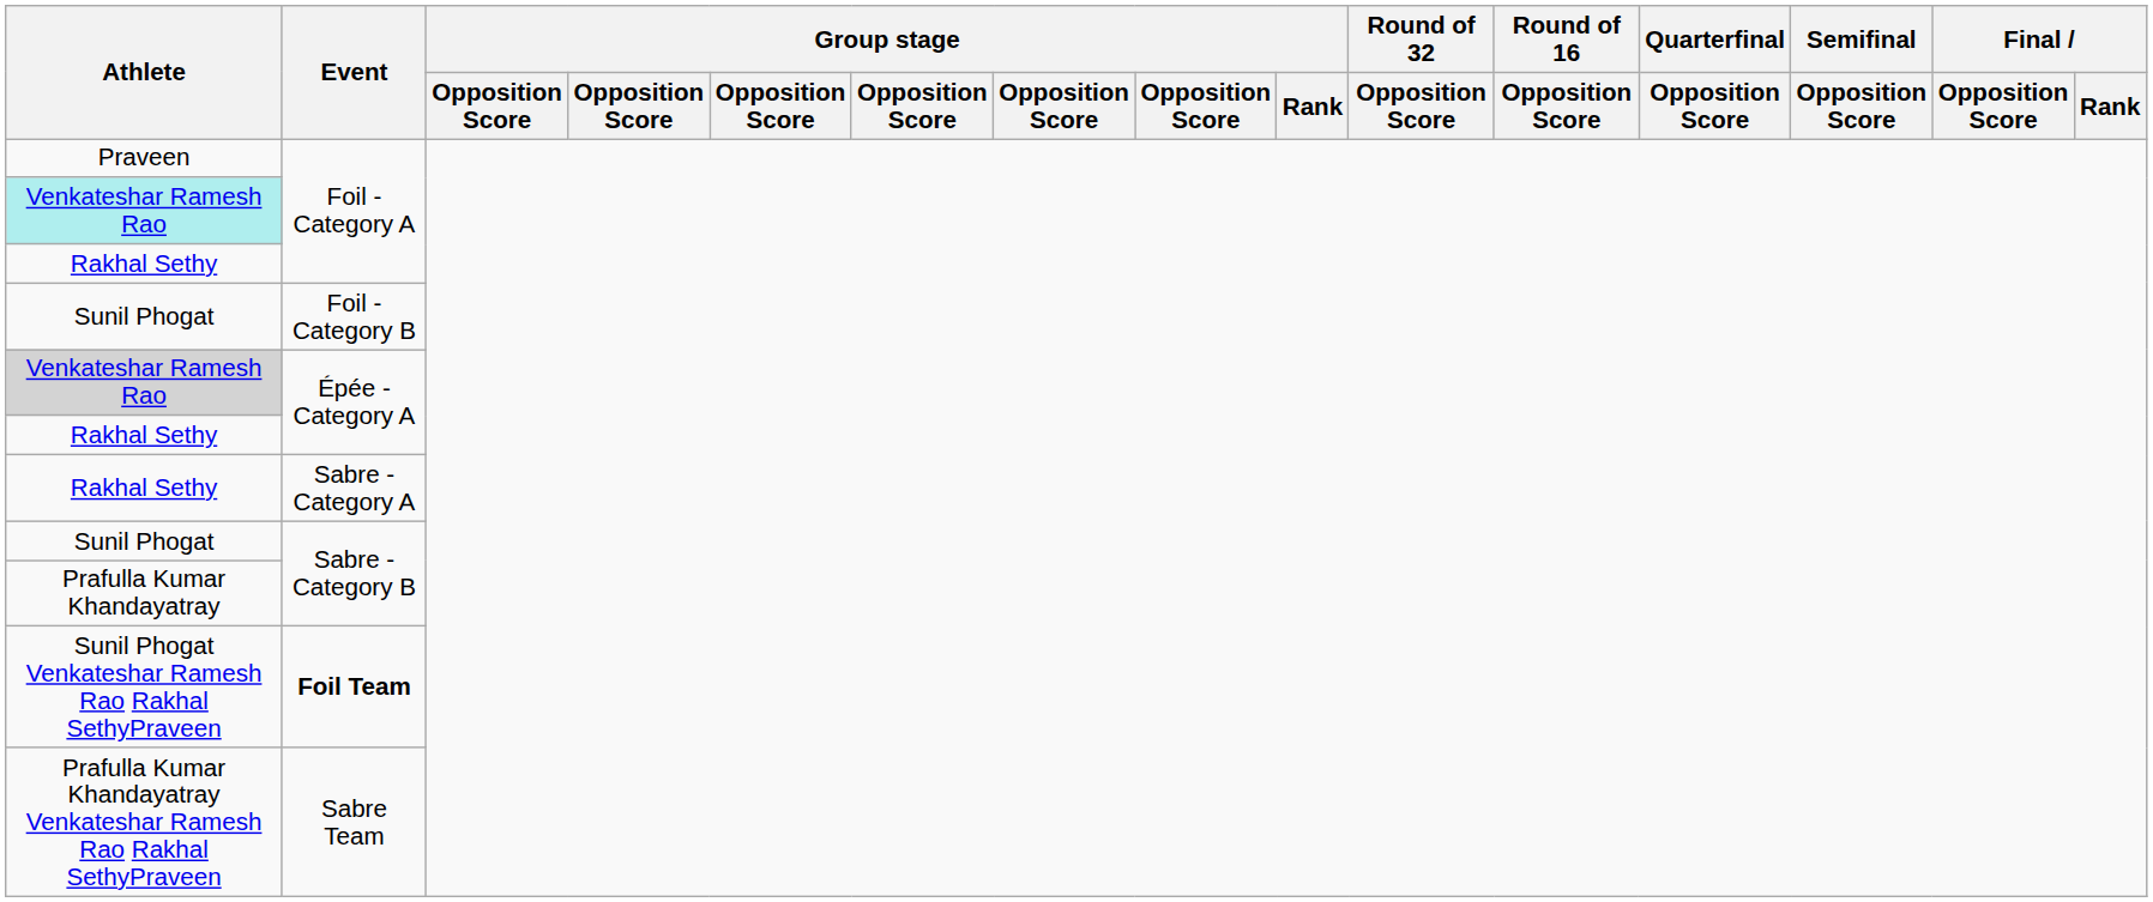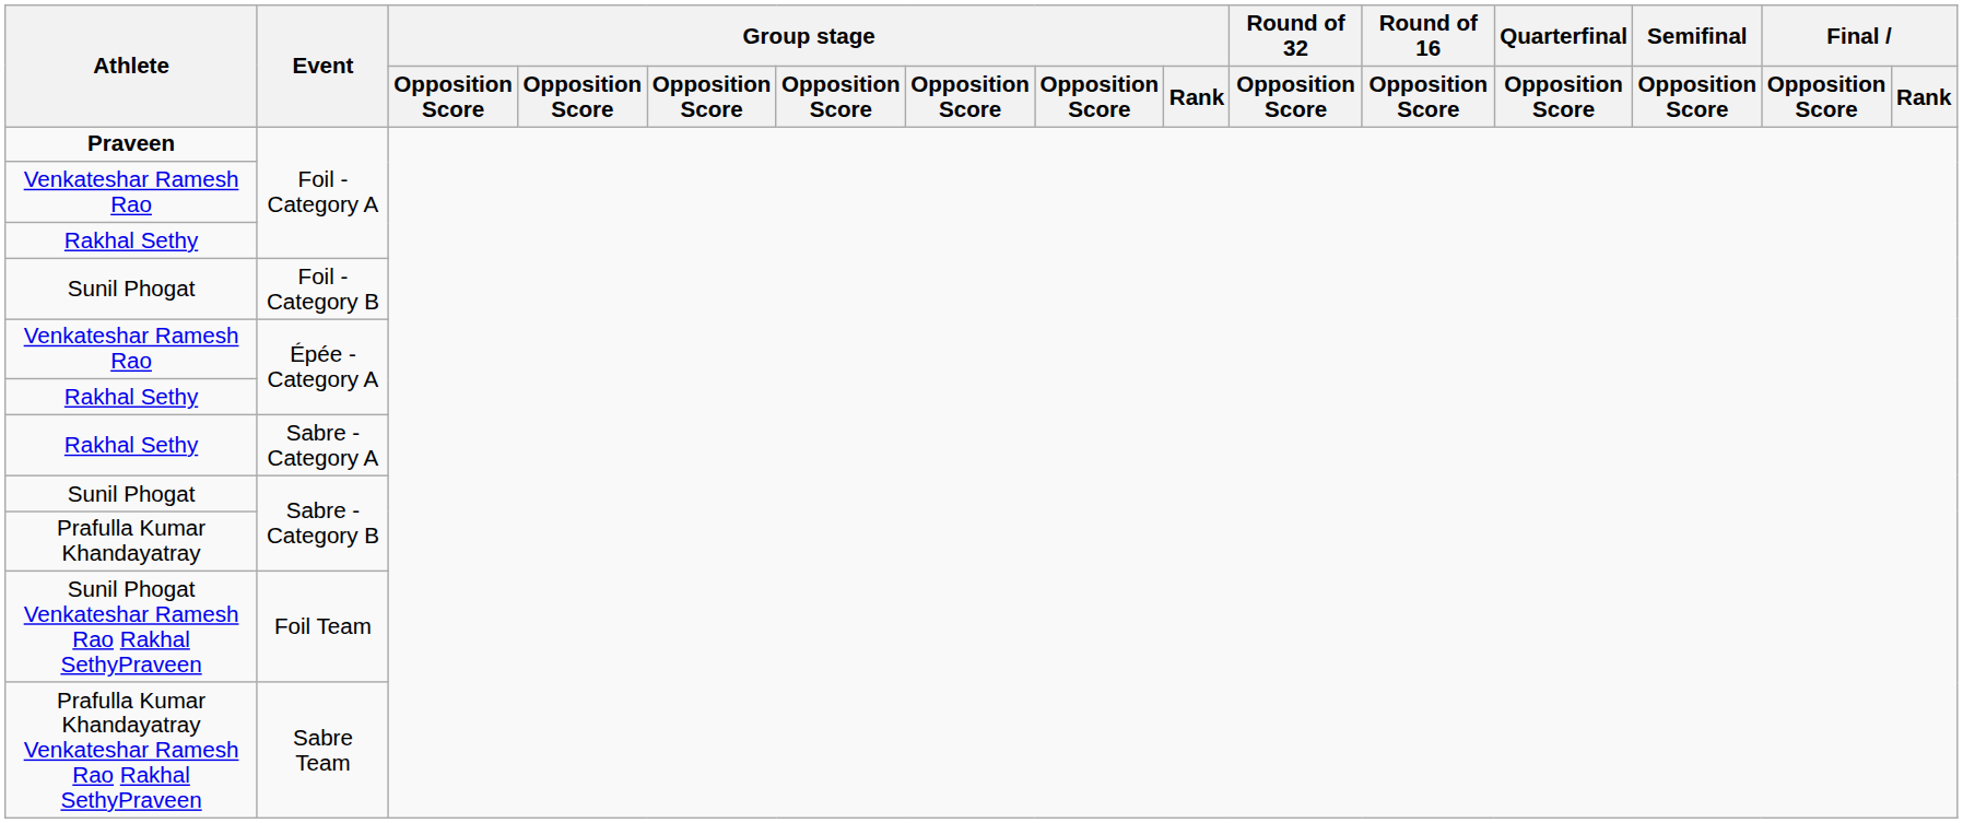Praveen | Athlete: normal -> bold
Venkateshar Ramesh Rao / Foil - Category A | Athlete: paleturquoise background -> no background
Venkateshar Ramesh Rao / Épée - Category A | Athlete: lightgrey background -> no background
Sunil Phogat Venkateshar Ramesh Rao Rakhal SethyPraveen | Event: bold -> normal
